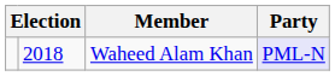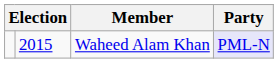Waheed Alam Khan | column 2: 2018 -> 2015
